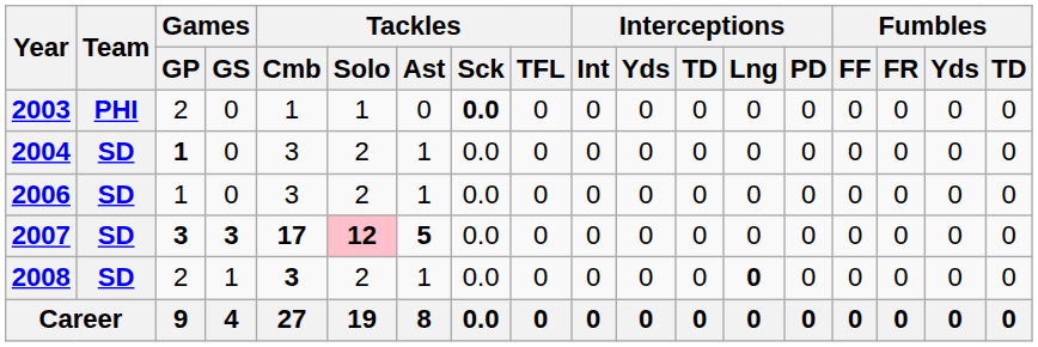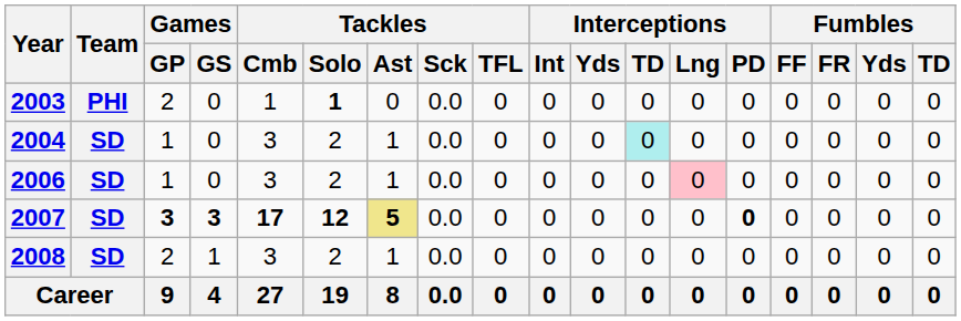2003 | Tackles / Solo: normal -> bold
2003 | Tackles / Sck: bold -> normal
2004 | Games / GP: bold -> normal
2004 | Interceptions / TD: no background -> paleturquoise background
2006 | Interceptions / Lng: no background -> pink background
2007 | Tackles / Solo: pink background -> no background
2007 | Tackles / Ast: no background -> khaki background
2007 | Interceptions / PD: normal -> bold
2008 | Tackles / Cmb: bold -> normal
2008 | Interceptions / Lng: bold -> normal
